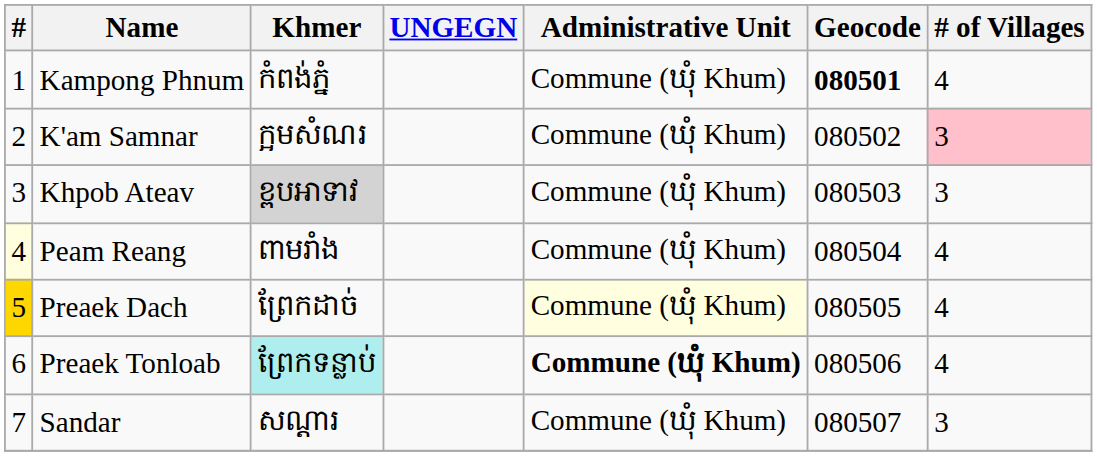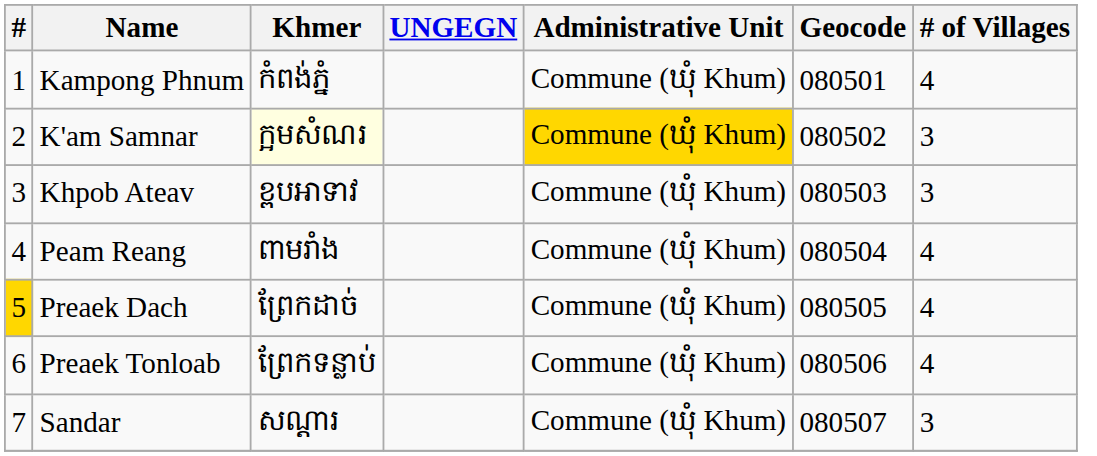Kampong Phnum | Geocode: bold -> normal
K'am Samnar | Khmer: no background -> lightyellow background
K'am Samnar | Administrative Unit: no background -> gold background
K'am Samnar | # of Villages: pink background -> no background
Khpob Ateav | Khmer: lightgrey background -> no background
Peam Reang | #: lightyellow background -> no background
Preaek Dach | Administrative Unit: lightyellow background -> no background
Preaek Tonloab | Khmer: paleturquoise background -> no background
Preaek Tonloab | Administrative Unit: bold -> normal
